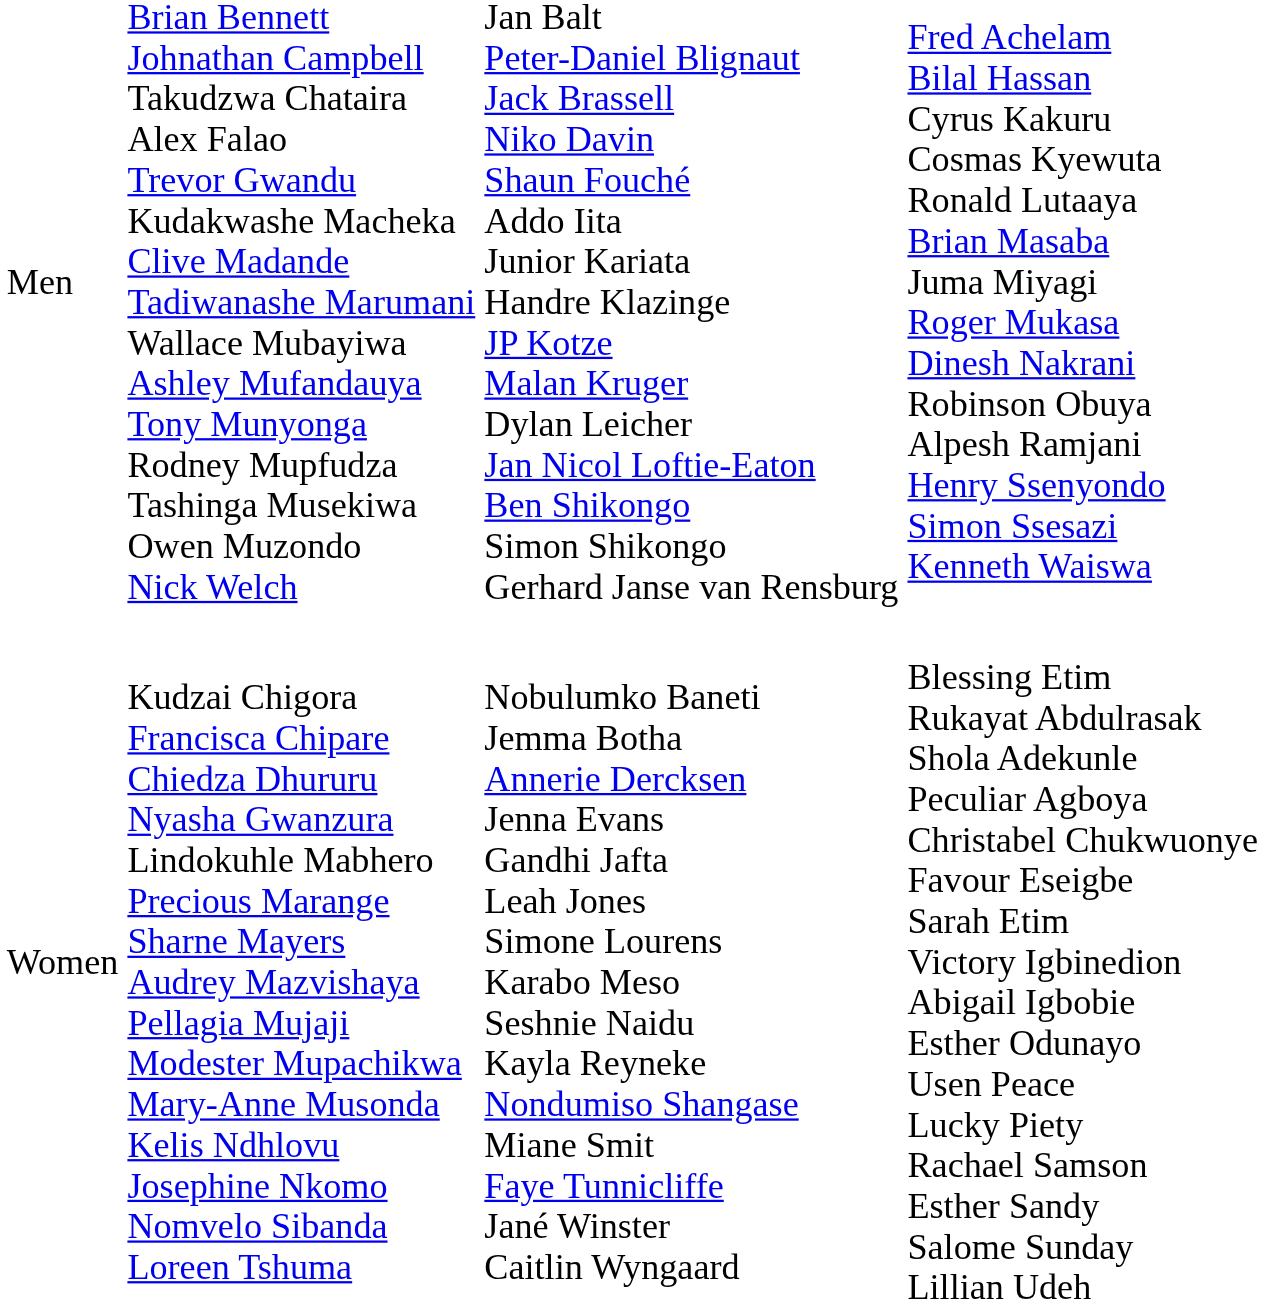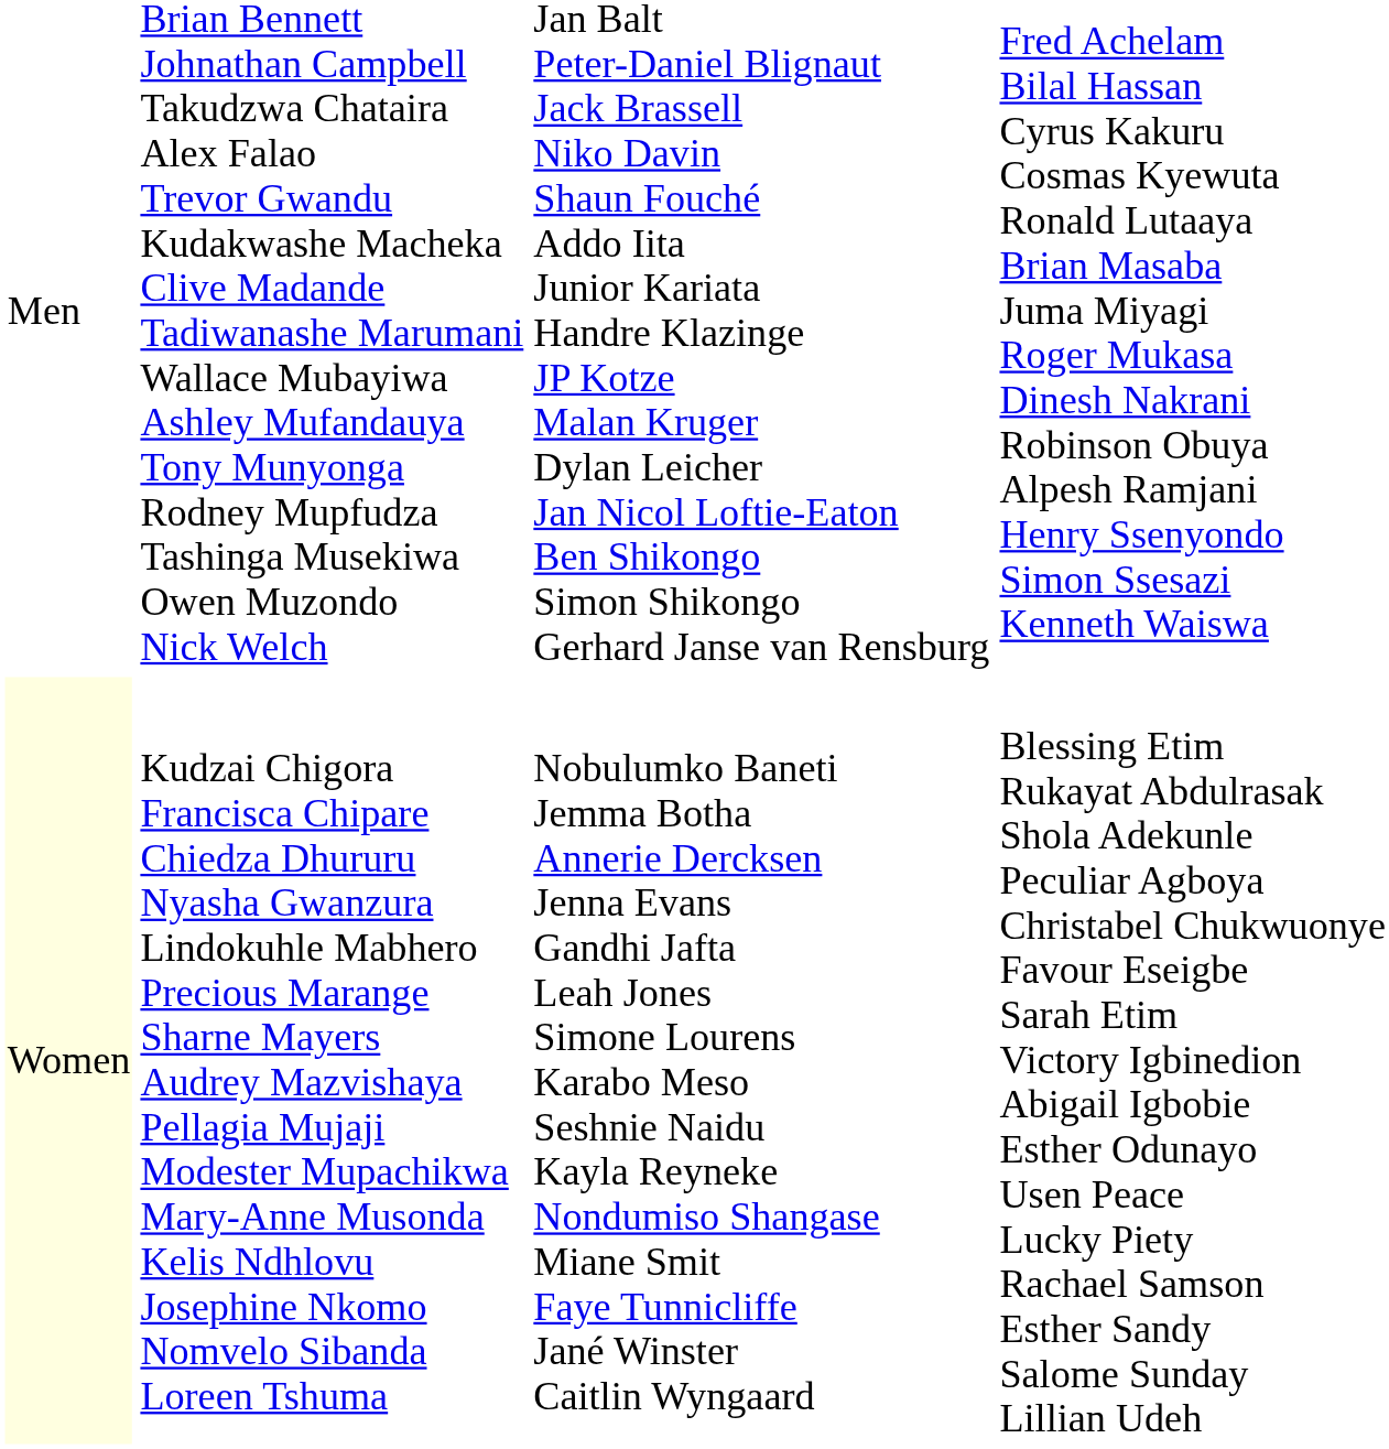Women | column 1: no background -> lightyellow background
